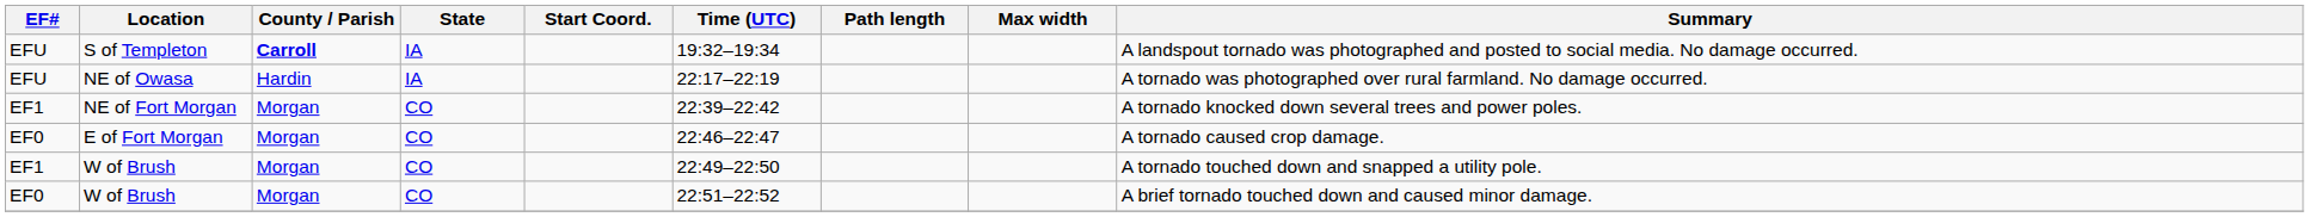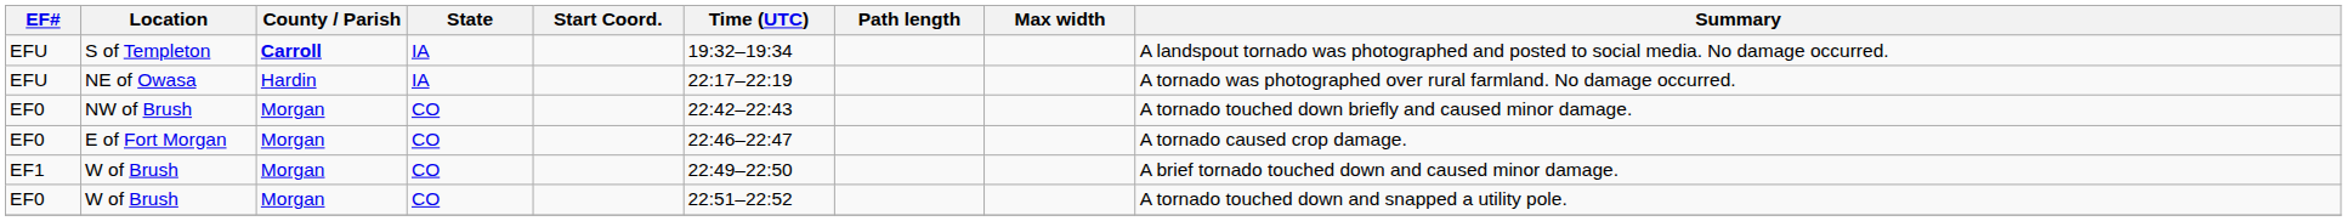- row: EF1 | NE of Fort Morgan | Morgan | CO | 22:39–22:42 | A tornado knocked down several trees and power poles.
+ row: EF0 | NW of Brush | Morgan | CO | 22:42–22:43 | A tornado touched down briefly and caused minor damage.
EF1 / W of Brush | Summary: A tornado touched down and snapped a utility pole. -> A brief tornado touched down and caused minor damage.
EF0 / W of Brush | Summary: A brief tornado touched down and caused minor damage. -> A tornado touched down and snapped a utility pole.
